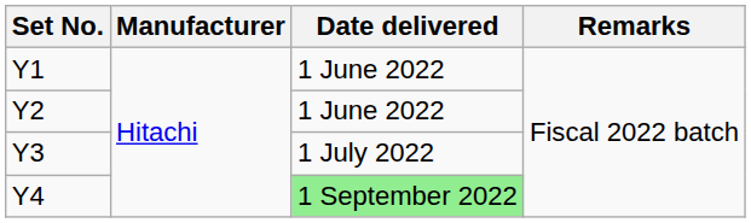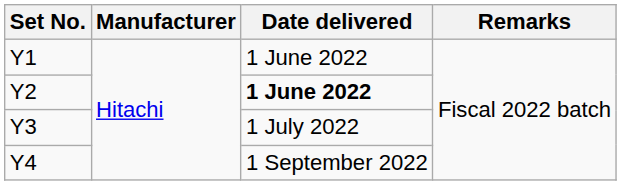Y2 | Date delivered: normal -> bold
Y4 | Date delivered: lightgreen background -> no background
